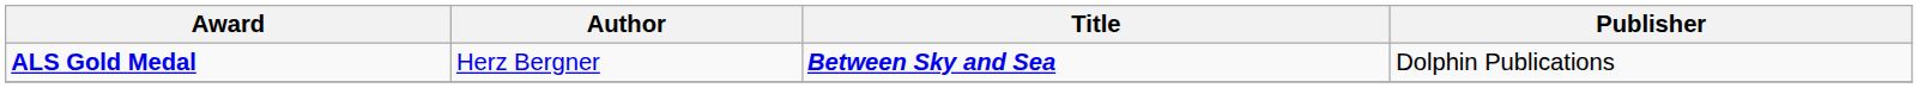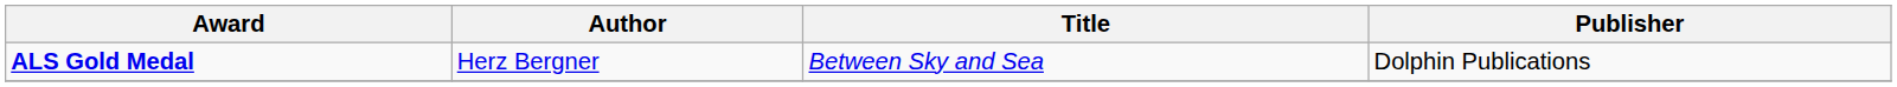ALS Gold Medal | Title: bold -> normal
